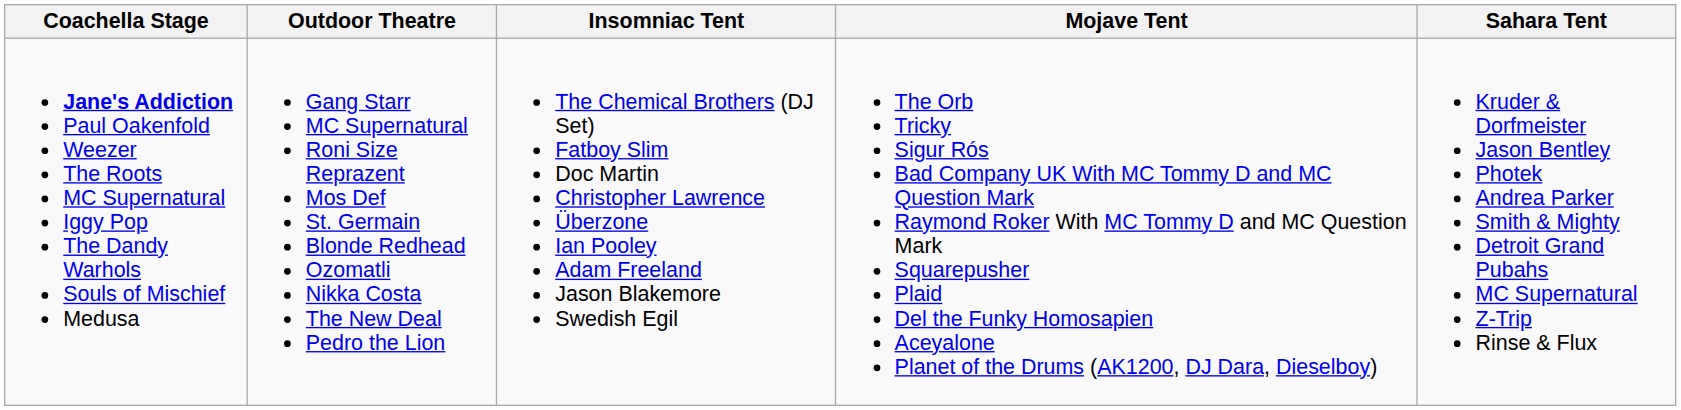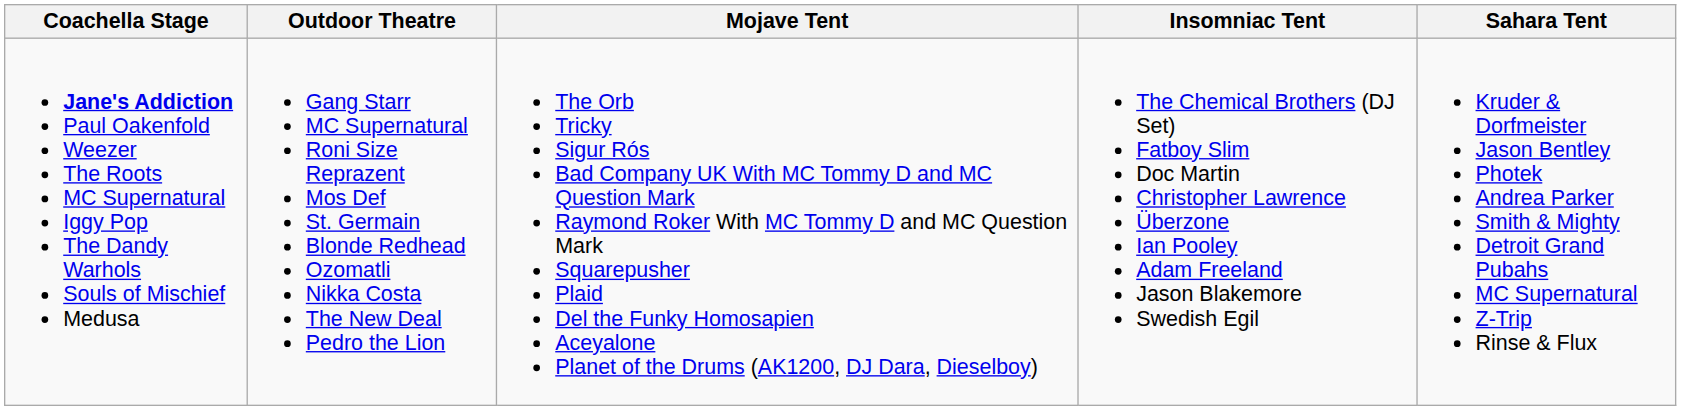columns swapped: Mojave Tent <-> Insomniac Tent
